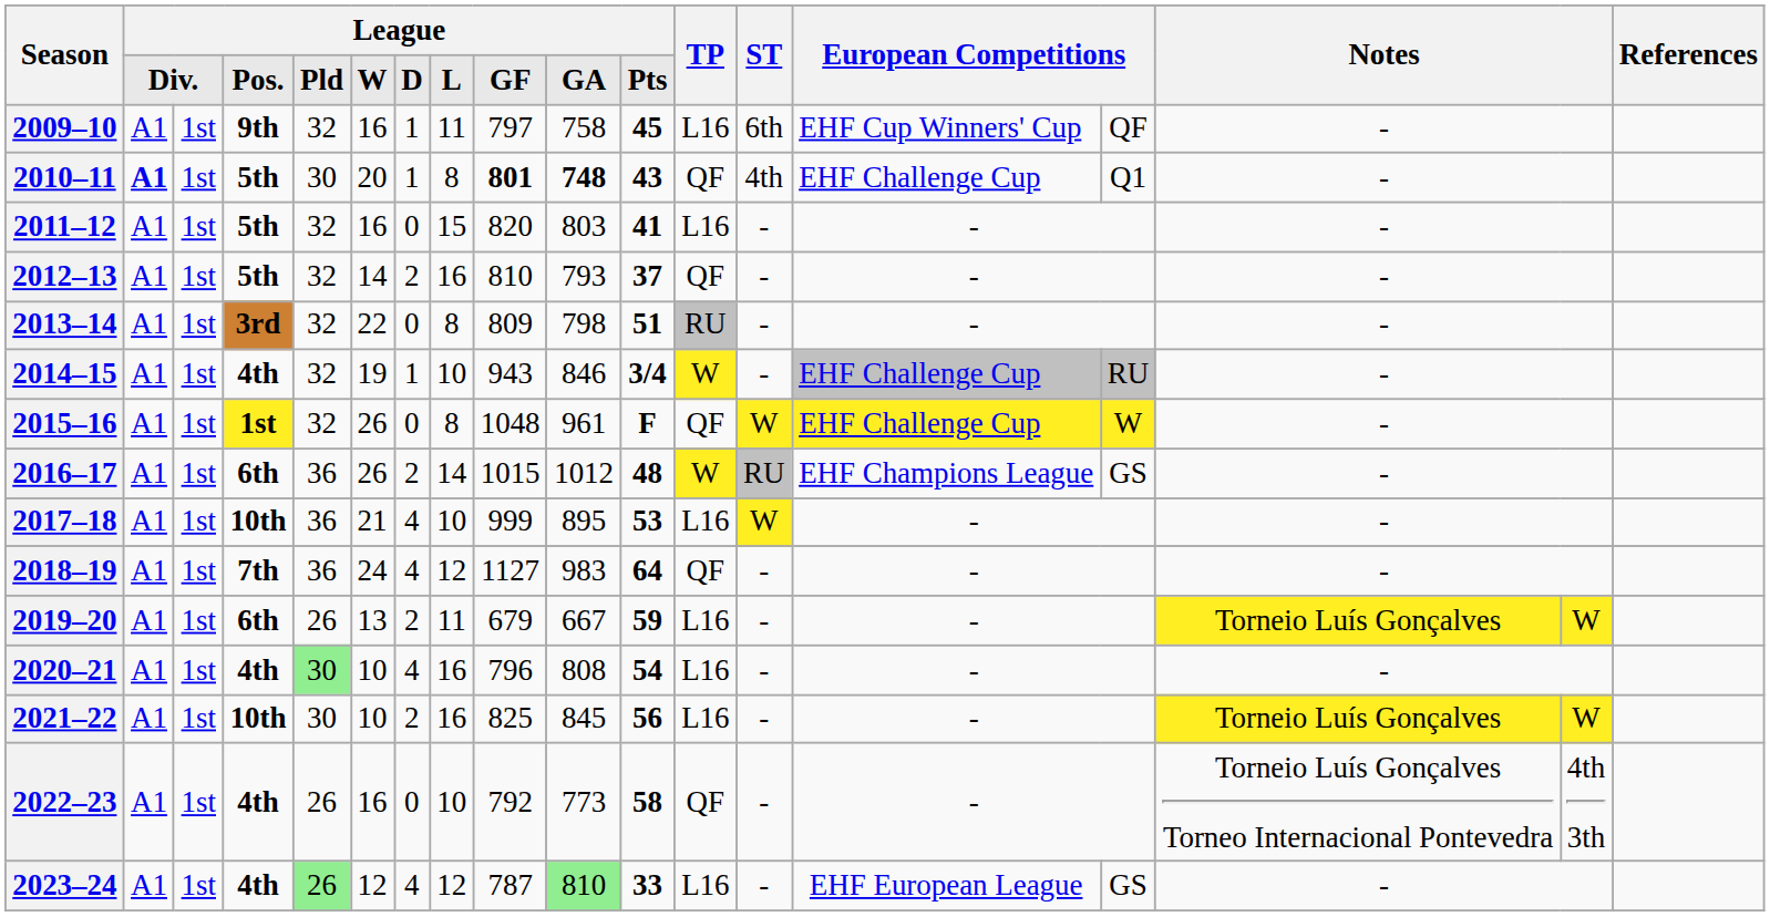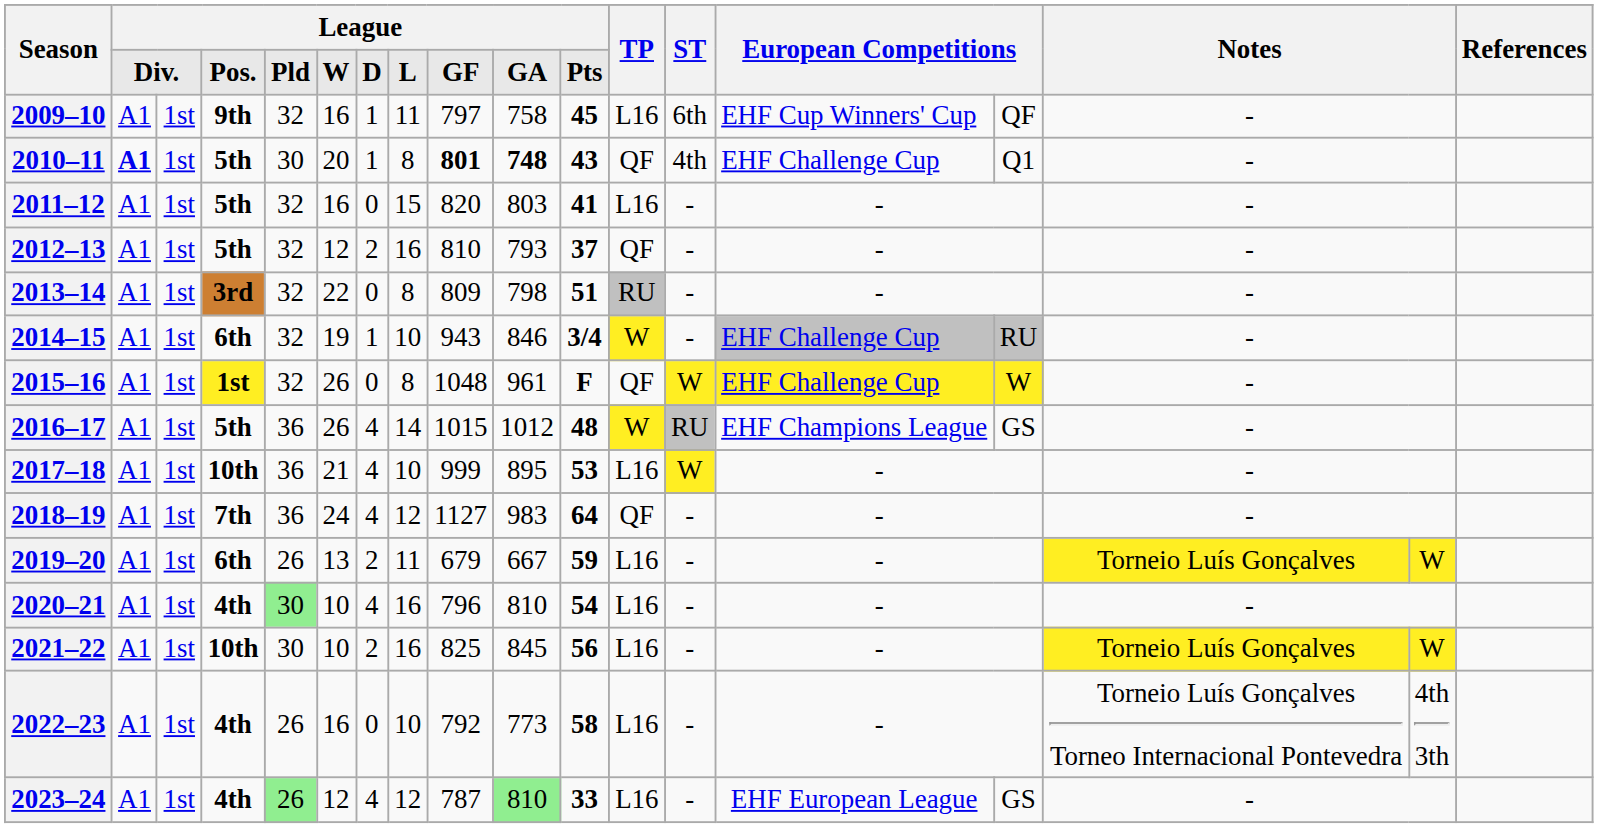2012–13 | column 6: 14 -> 12
2014–15 | column 4: 4th -> 6th
2016–17 | column 4: 6th -> 5th
2016–17 | column 7: 2 -> 4
2020–21 | column 10: 808 -> 810
2022–23 | TP: QF -> L16
